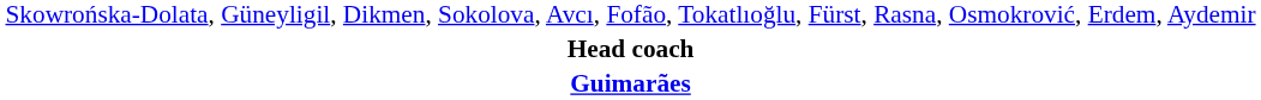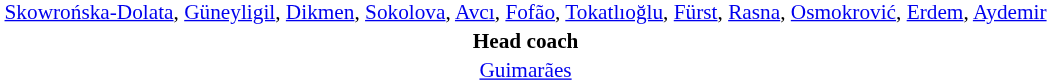row 3 | column 1: bold -> normal
